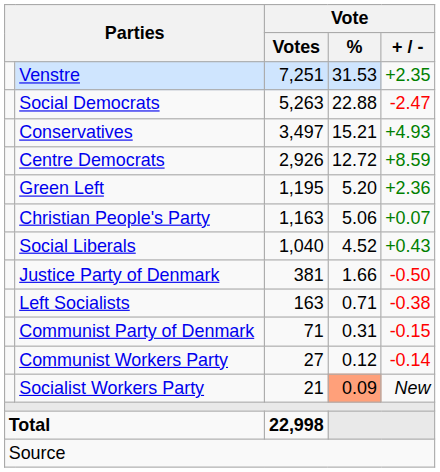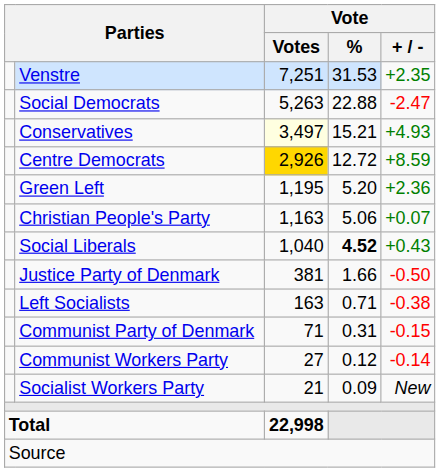Conservatives | Vote / Votes: no background -> lightyellow background
Centre Democrats | Vote / Votes: no background -> gold background
Social Liberals | Vote / %: normal -> bold
Socialist Workers Party | Vote / %: lightsalmon background -> no background
